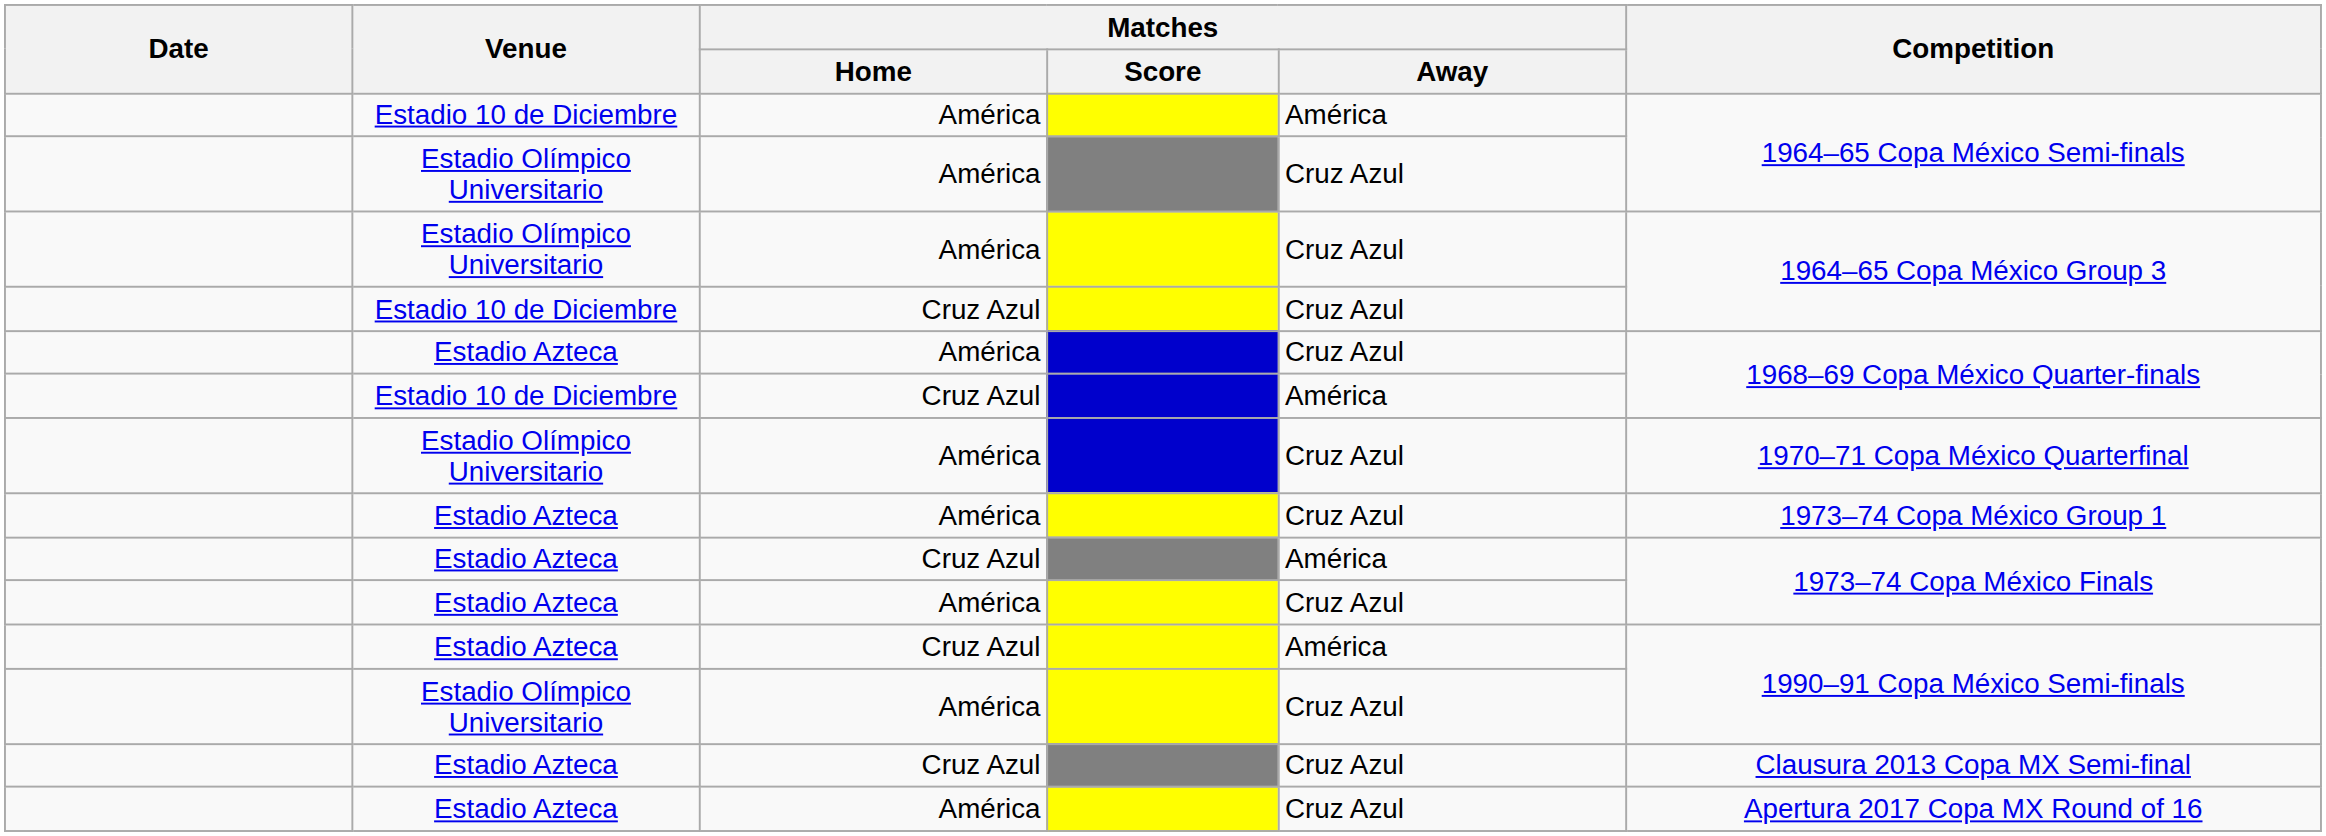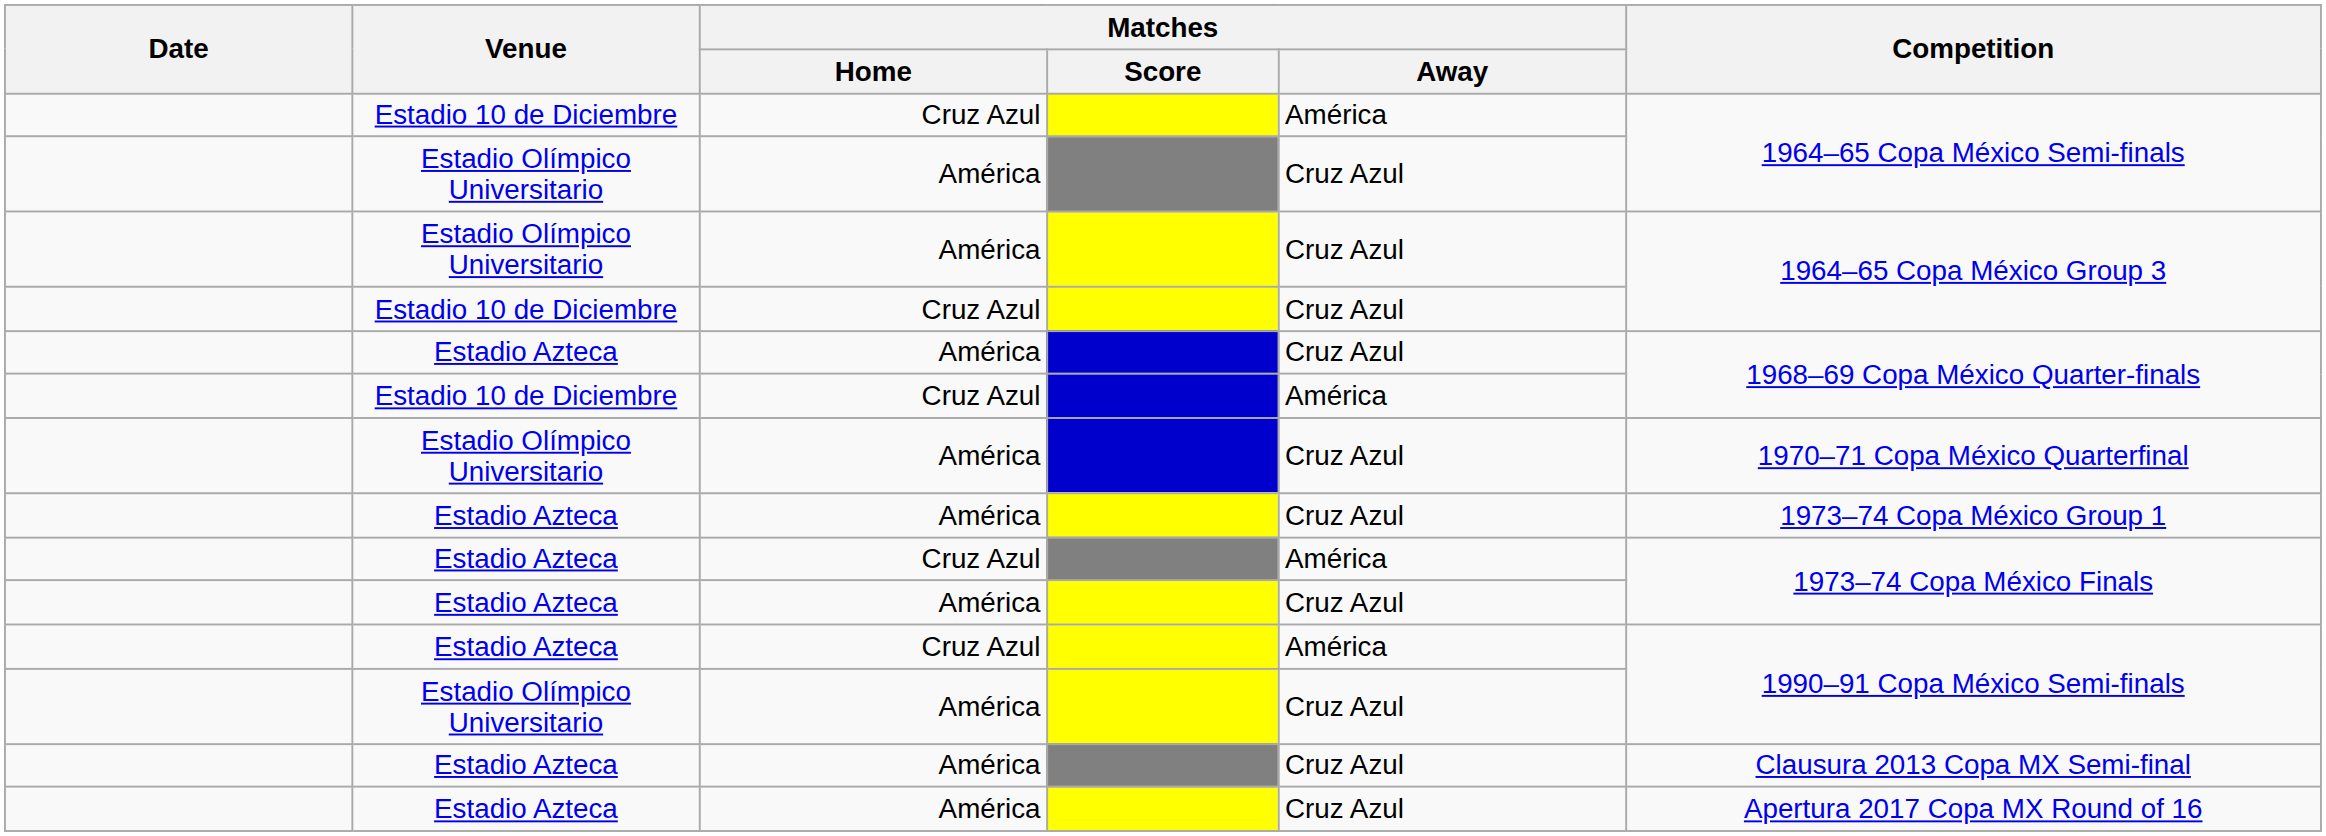row 3 | Matches / Home: América -> Cruz Azul
row 15 | Matches / Home: Cruz Azul -> América
